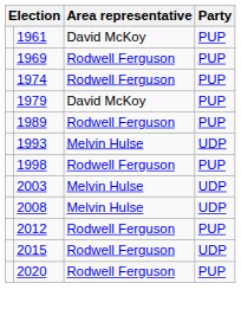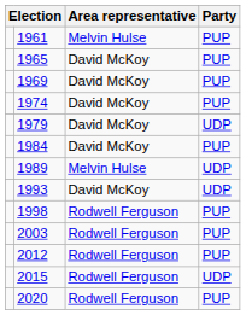1961 | Area representative: David McKoy -> Melvin Hulse
+ row: 1965 | David McKoy | PUP
1969 | Area representative: Rodwell Ferguson -> David McKoy
1974 | Area representative: Rodwell Ferguson -> David McKoy
1979 | Party: PUP -> UDP
+ row: 1984 | David McKoy | PUP
1989 | Area representative: Rodwell Ferguson -> Melvin Hulse
1989 | Party: PUP -> UDP
1993 | Area representative: Melvin Hulse -> David McKoy
2003 | Area representative: Melvin Hulse -> Rodwell Ferguson
2003 | Party: UDP -> PUP
- row: 2008 | Melvin Hulse | UDP
